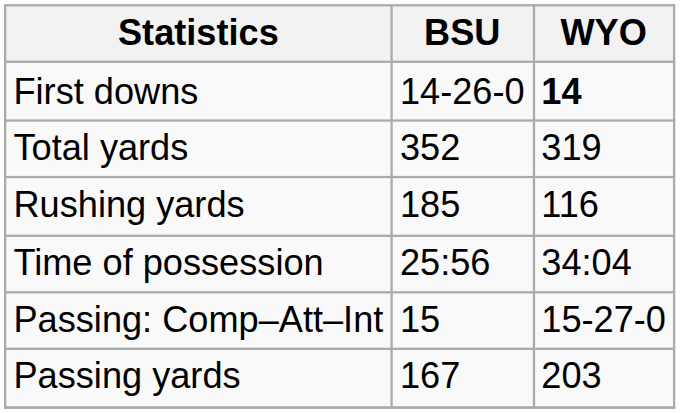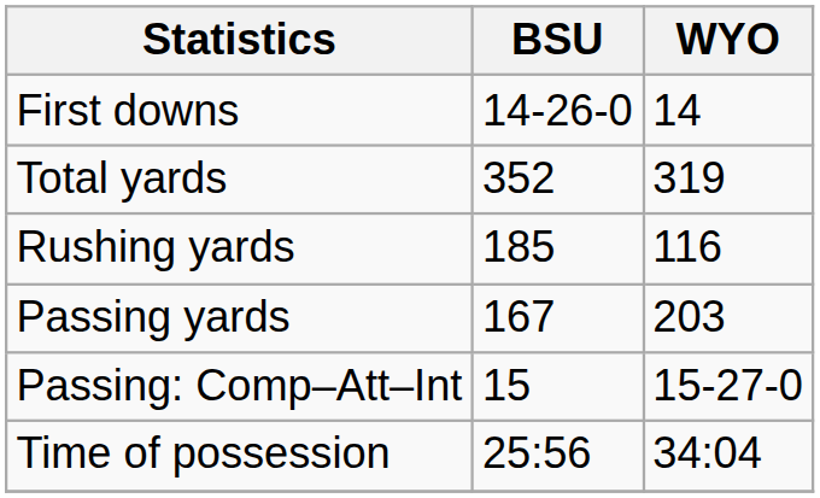First downs | WYO: bold -> normal
rows swapped: Passing yards <-> Time of possession
